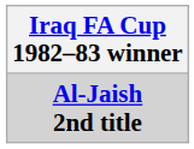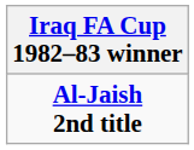row 2 | column 1: lightgrey background -> no background
